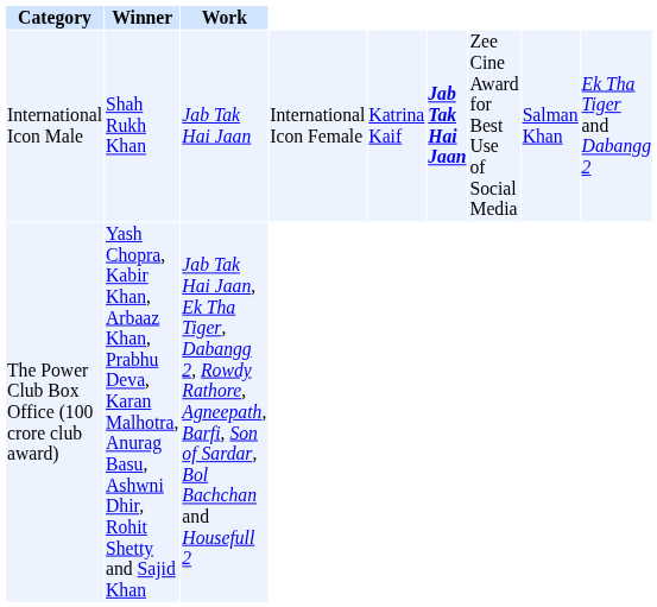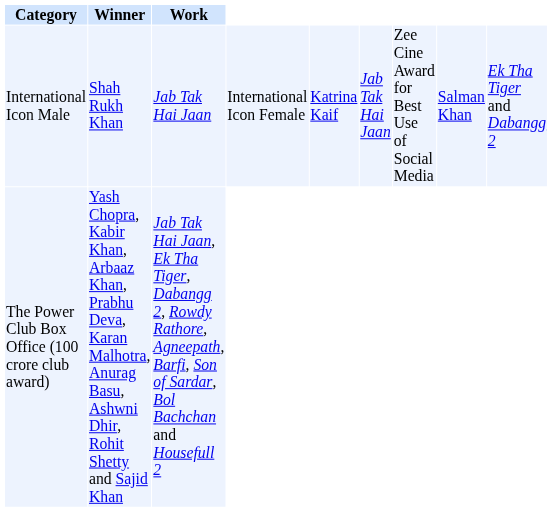International Icon Male | column 6: bold -> normal
